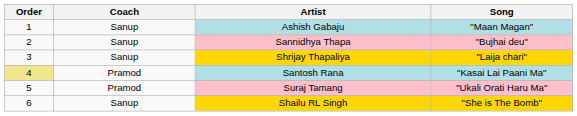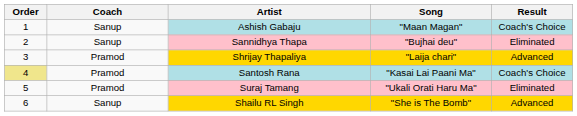+ column: Result | Coach's Choice | Eliminated | Advanced | Coach's Choice | Eliminated | Advanced
Shrijay Thapaliya | Coach: Sanup -> Pramod
